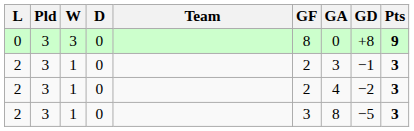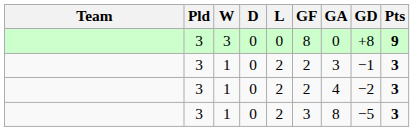columns swapped: Team <-> L
